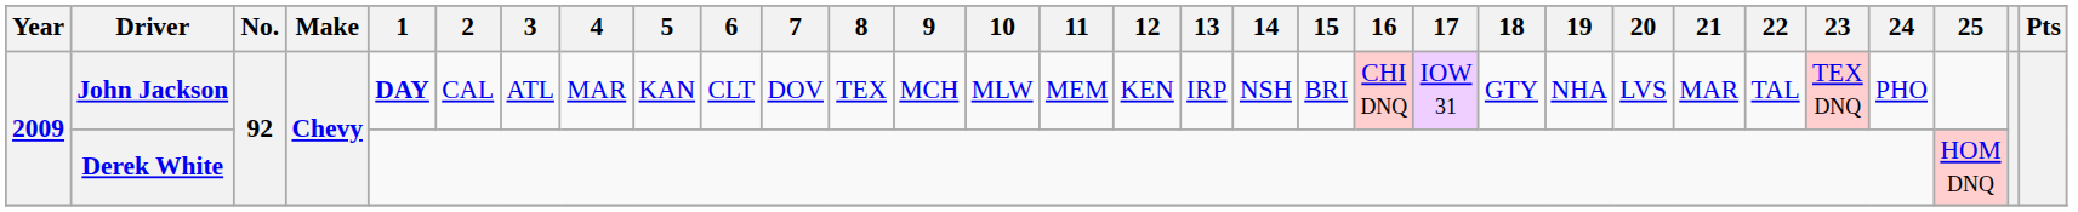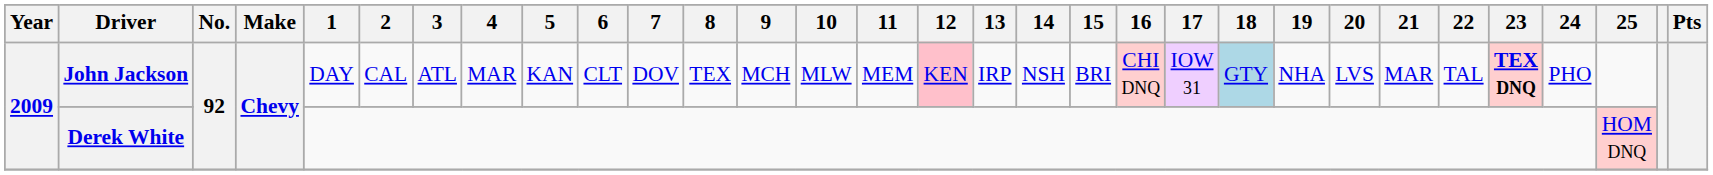John Jackson | 1: bold -> normal
John Jackson | 12: no background -> pink background
John Jackson | 18: no background -> lightblue background
John Jackson | 23: normal -> bold
